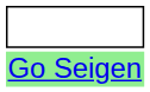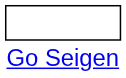row 1 | column 1: lightgreen background -> no background
